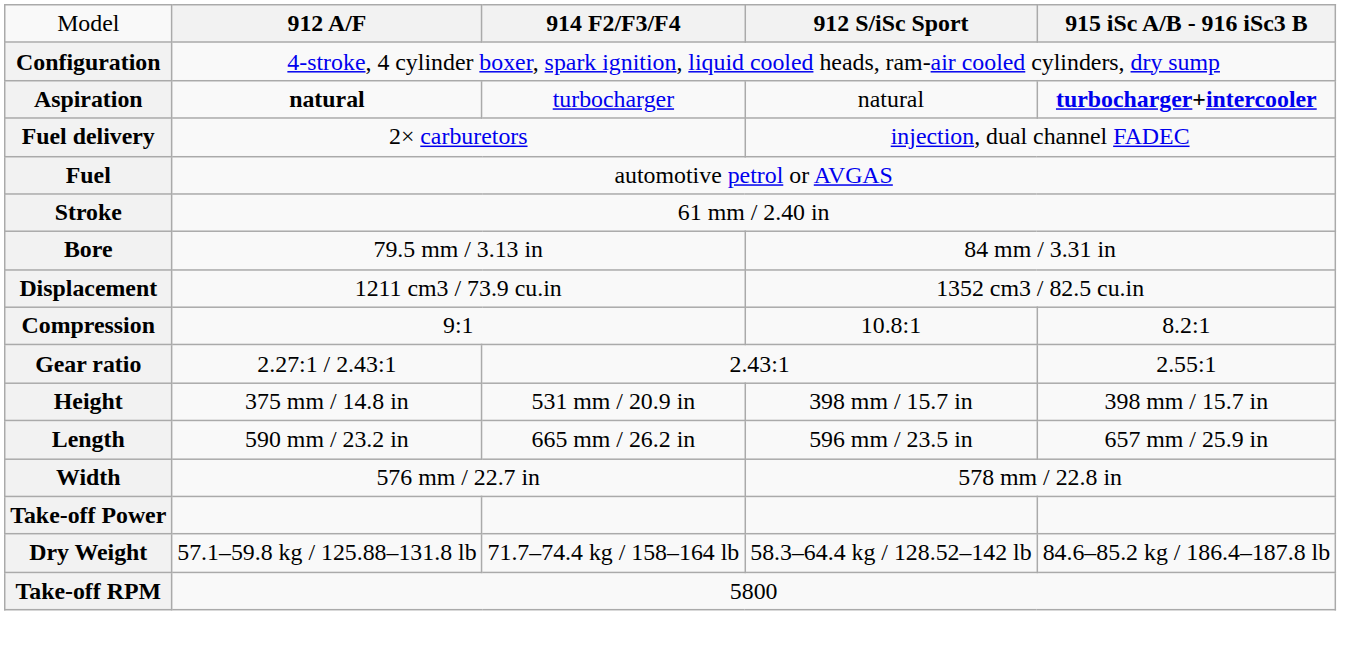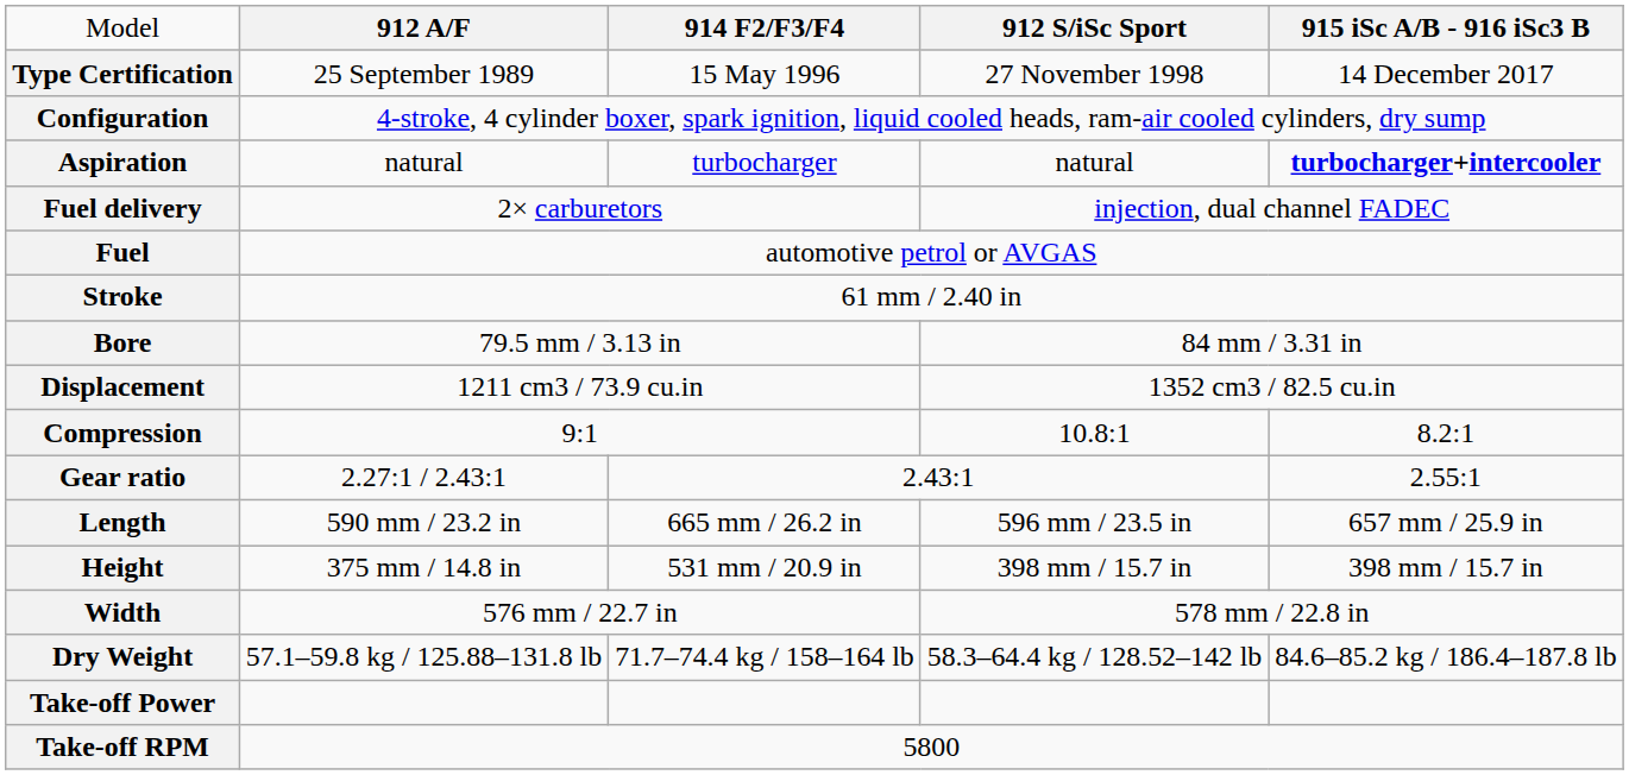+ row: Type Certification | 25 September 1989 | 15 May 1996 | 27 November 1998 | 14 December 2017
Aspiration | column 2: bold -> normal
rows swapped: Length <-> Height
rows swapped: Dry Weight <-> Take-off Power
